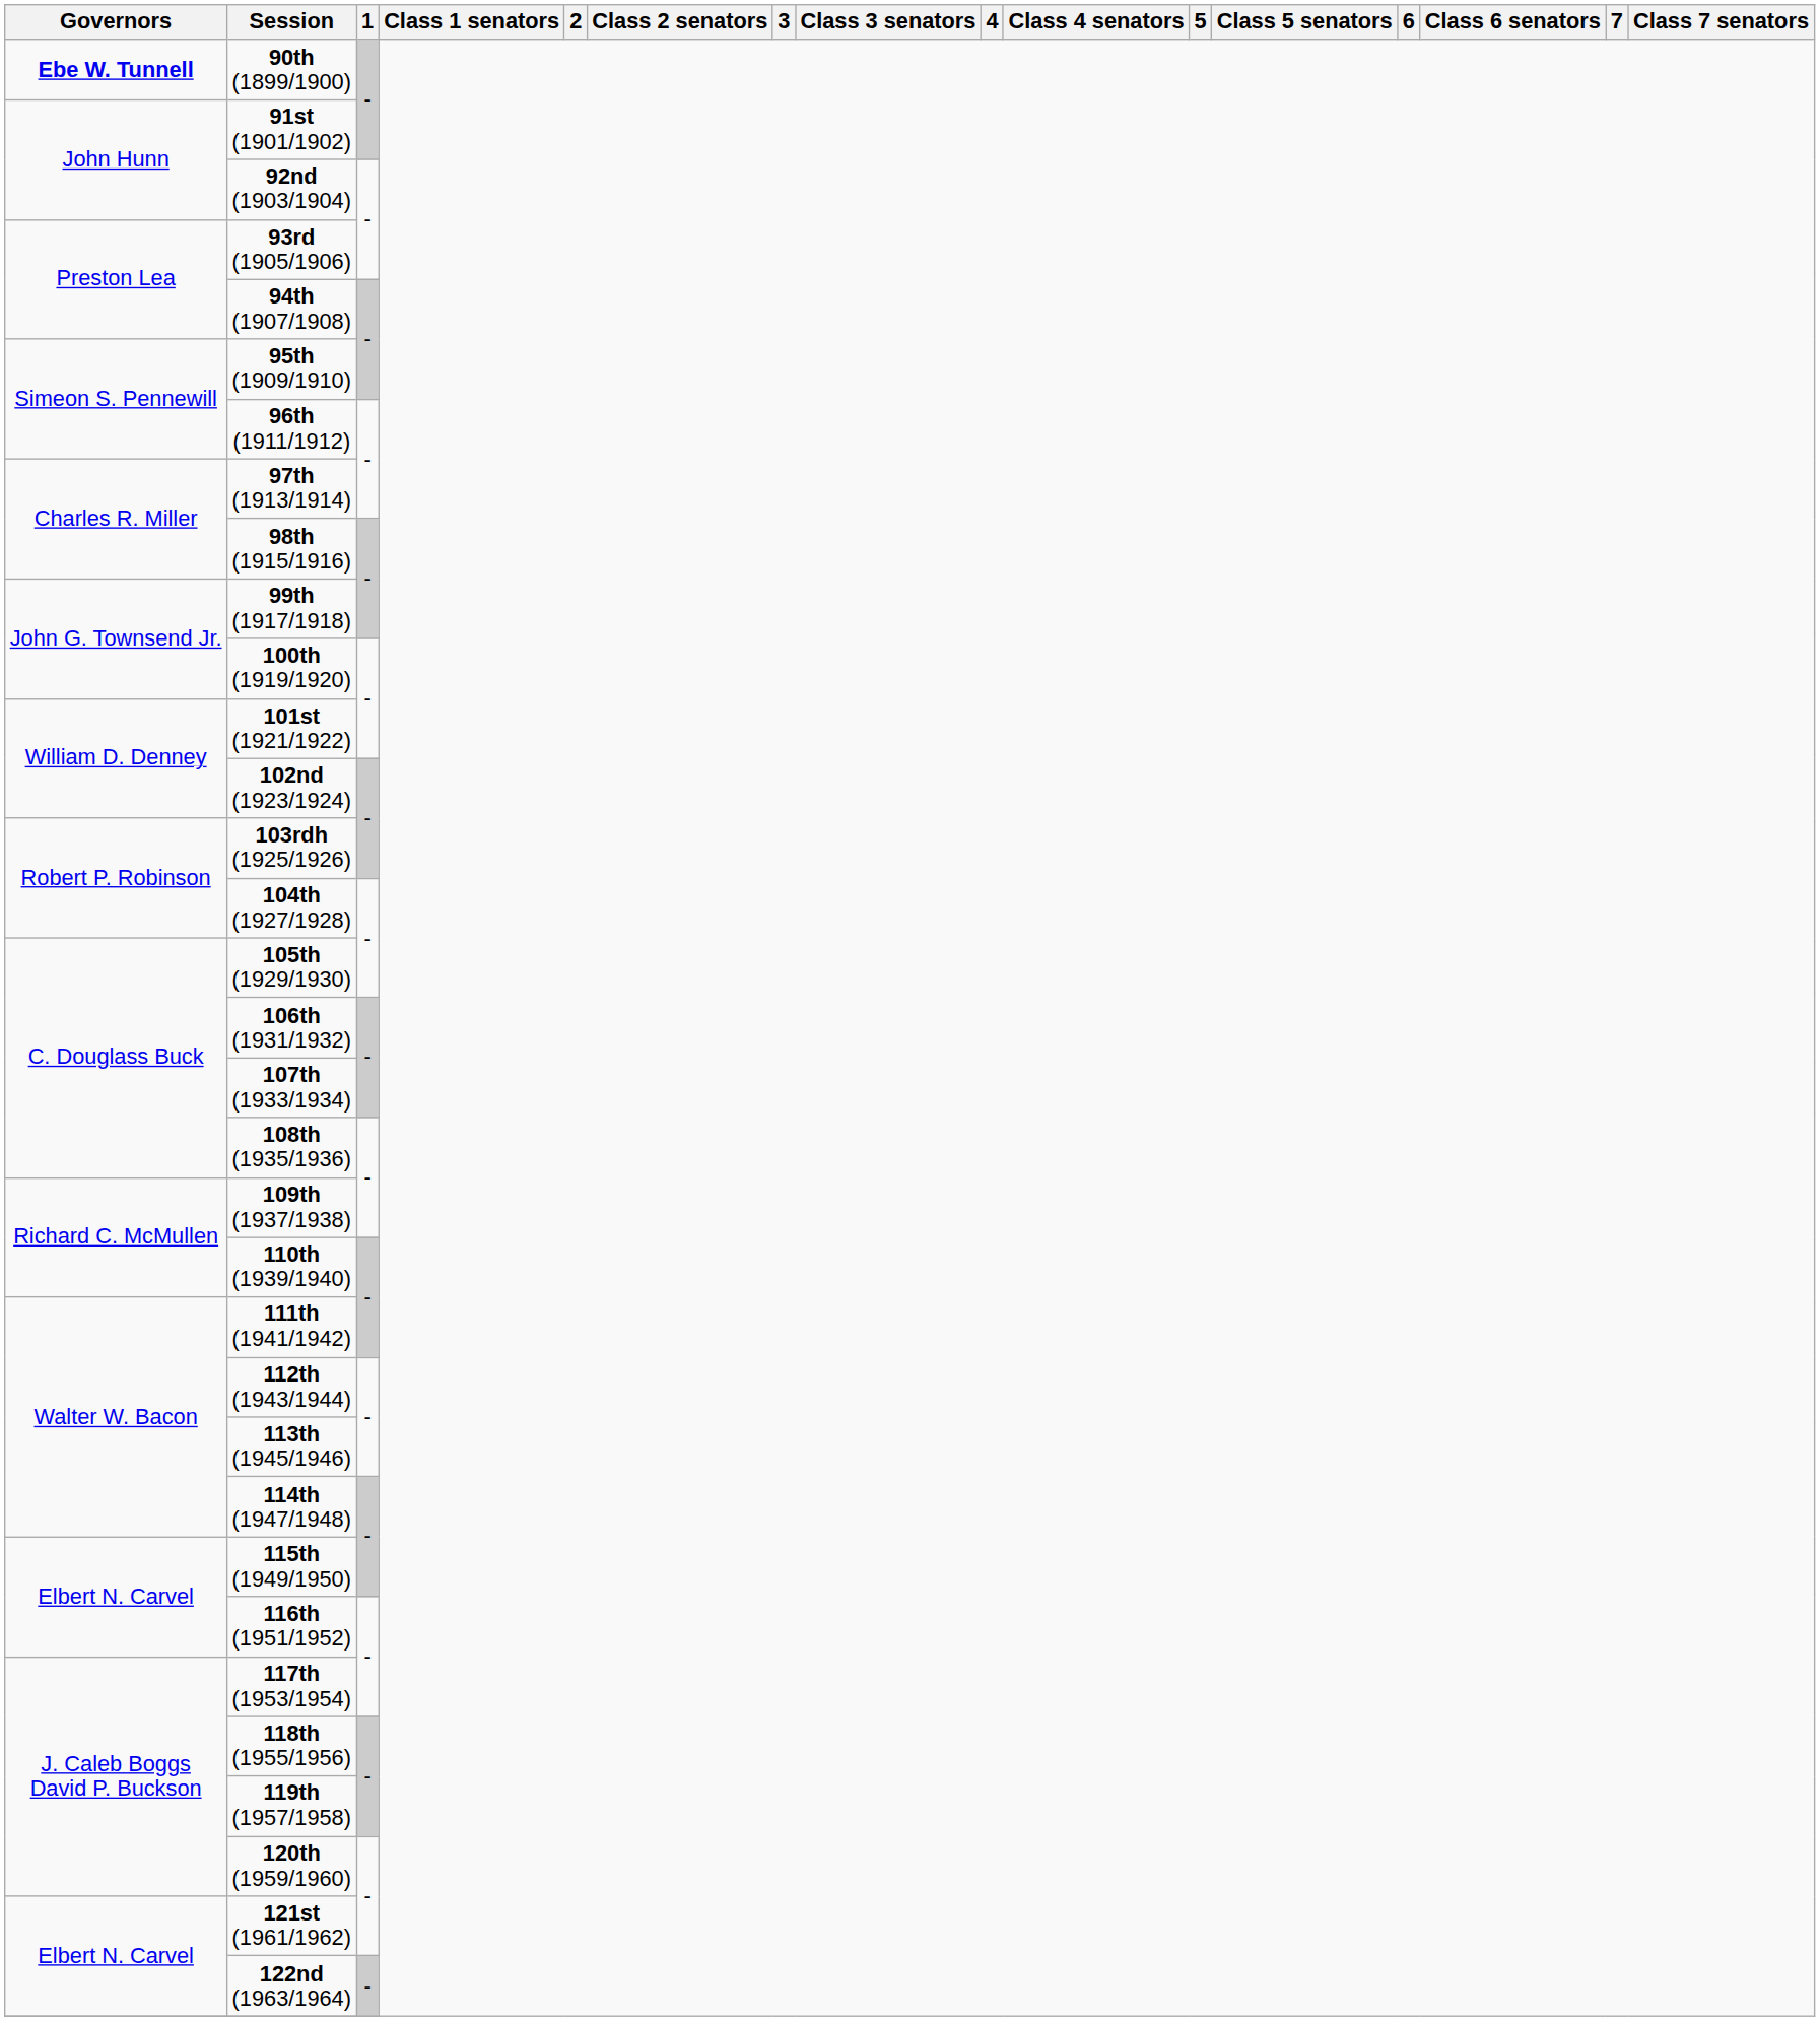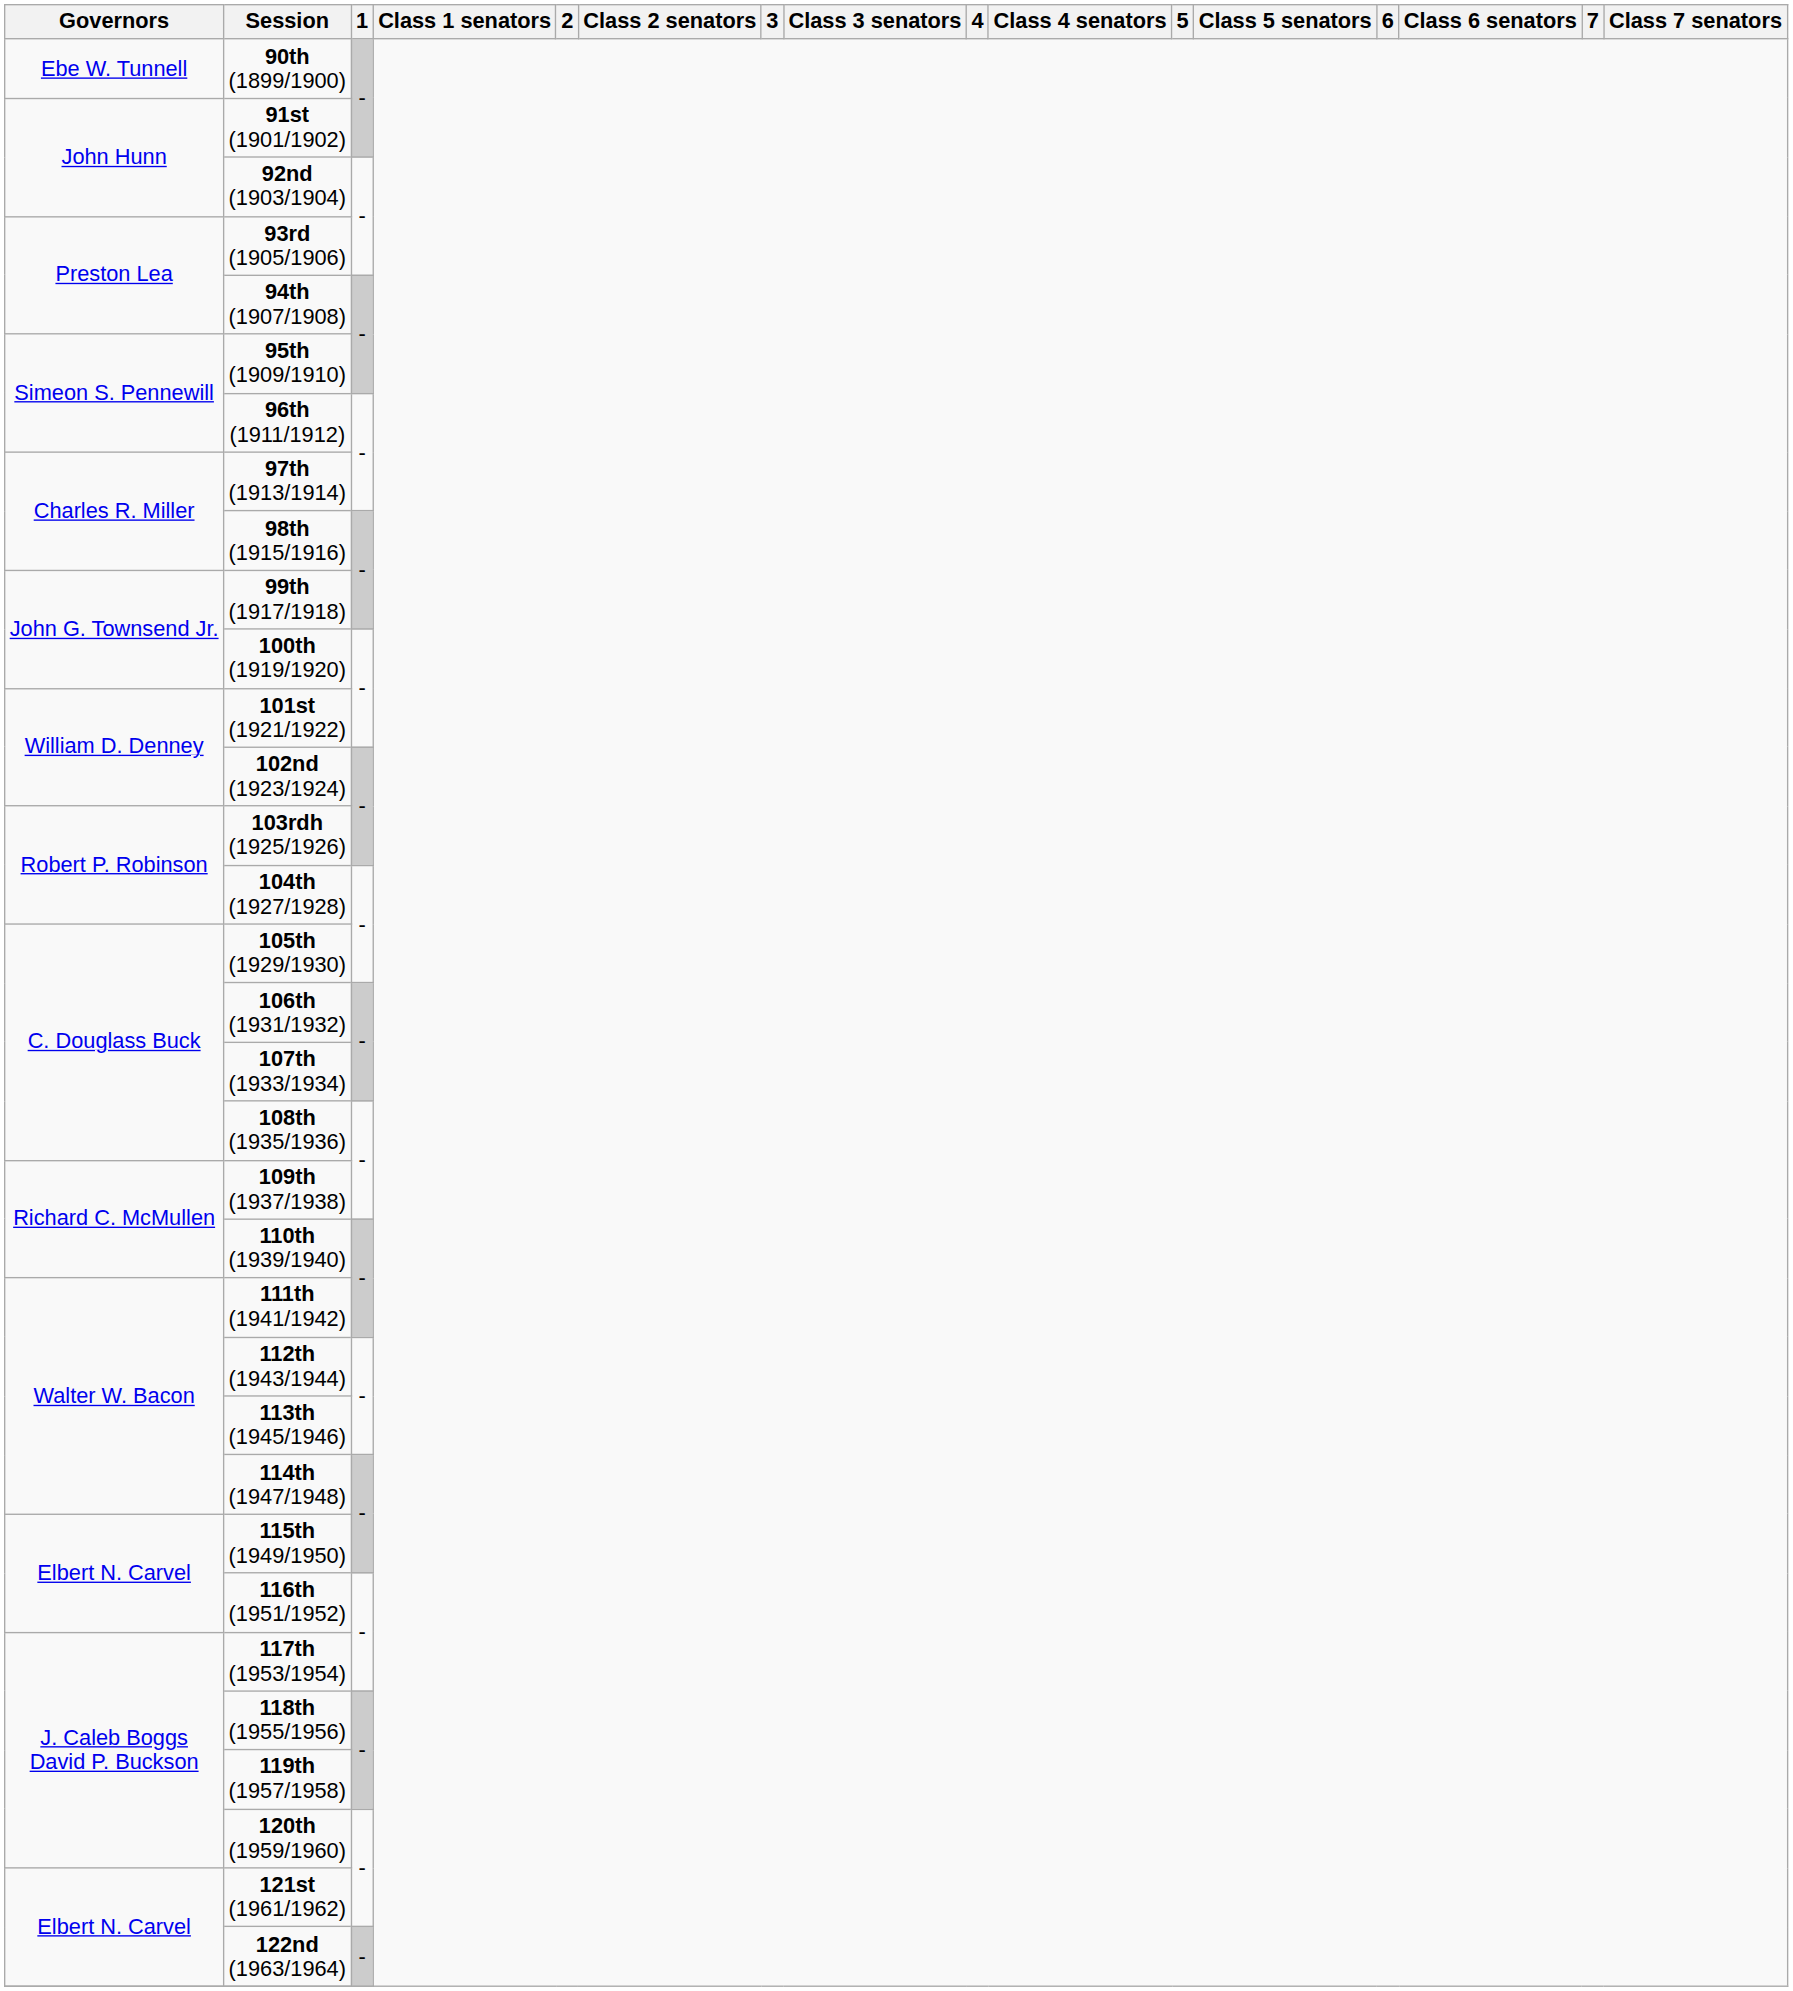90th (1899/1900) | Governors: bold -> normal
